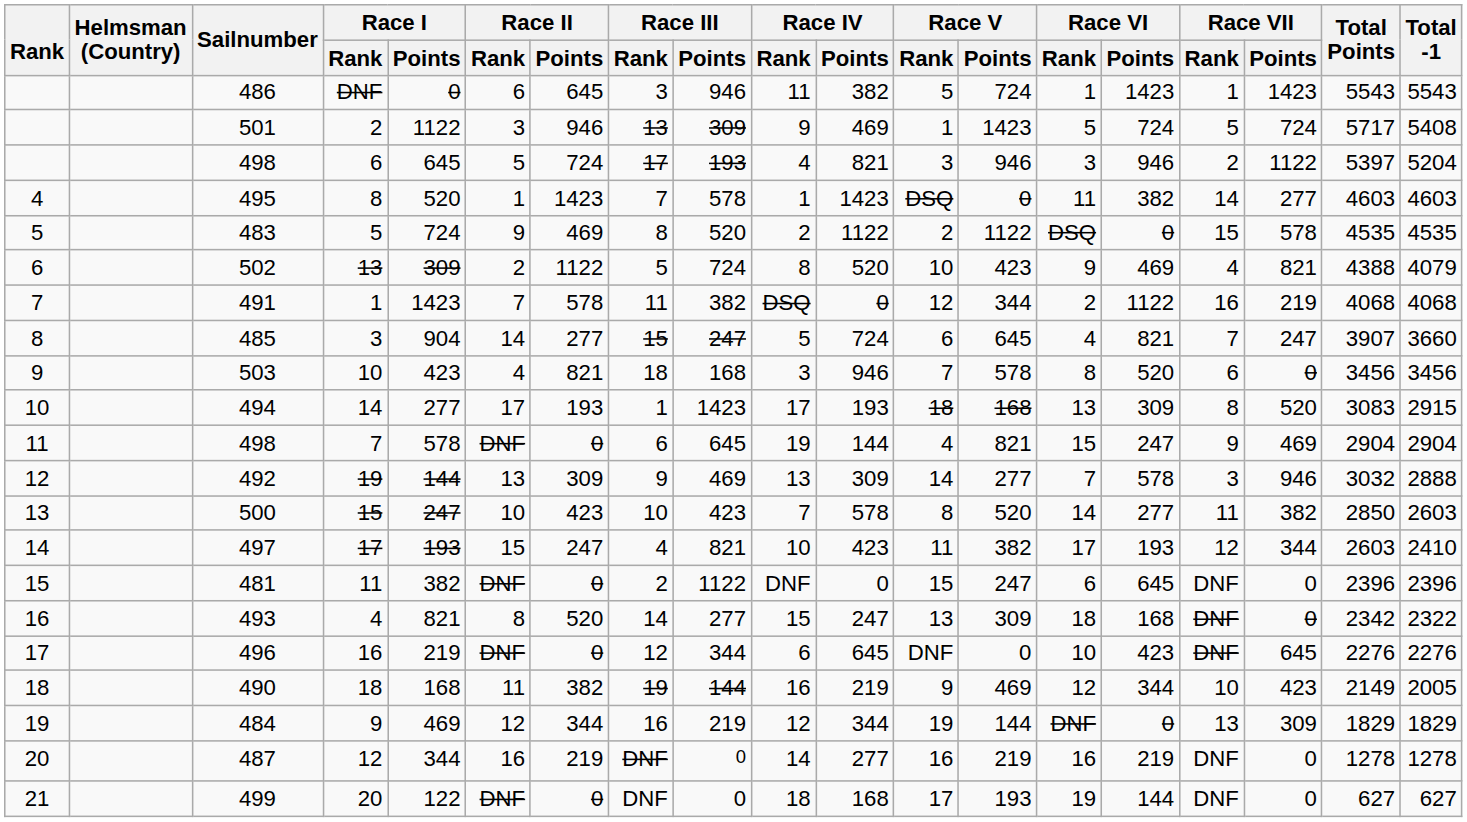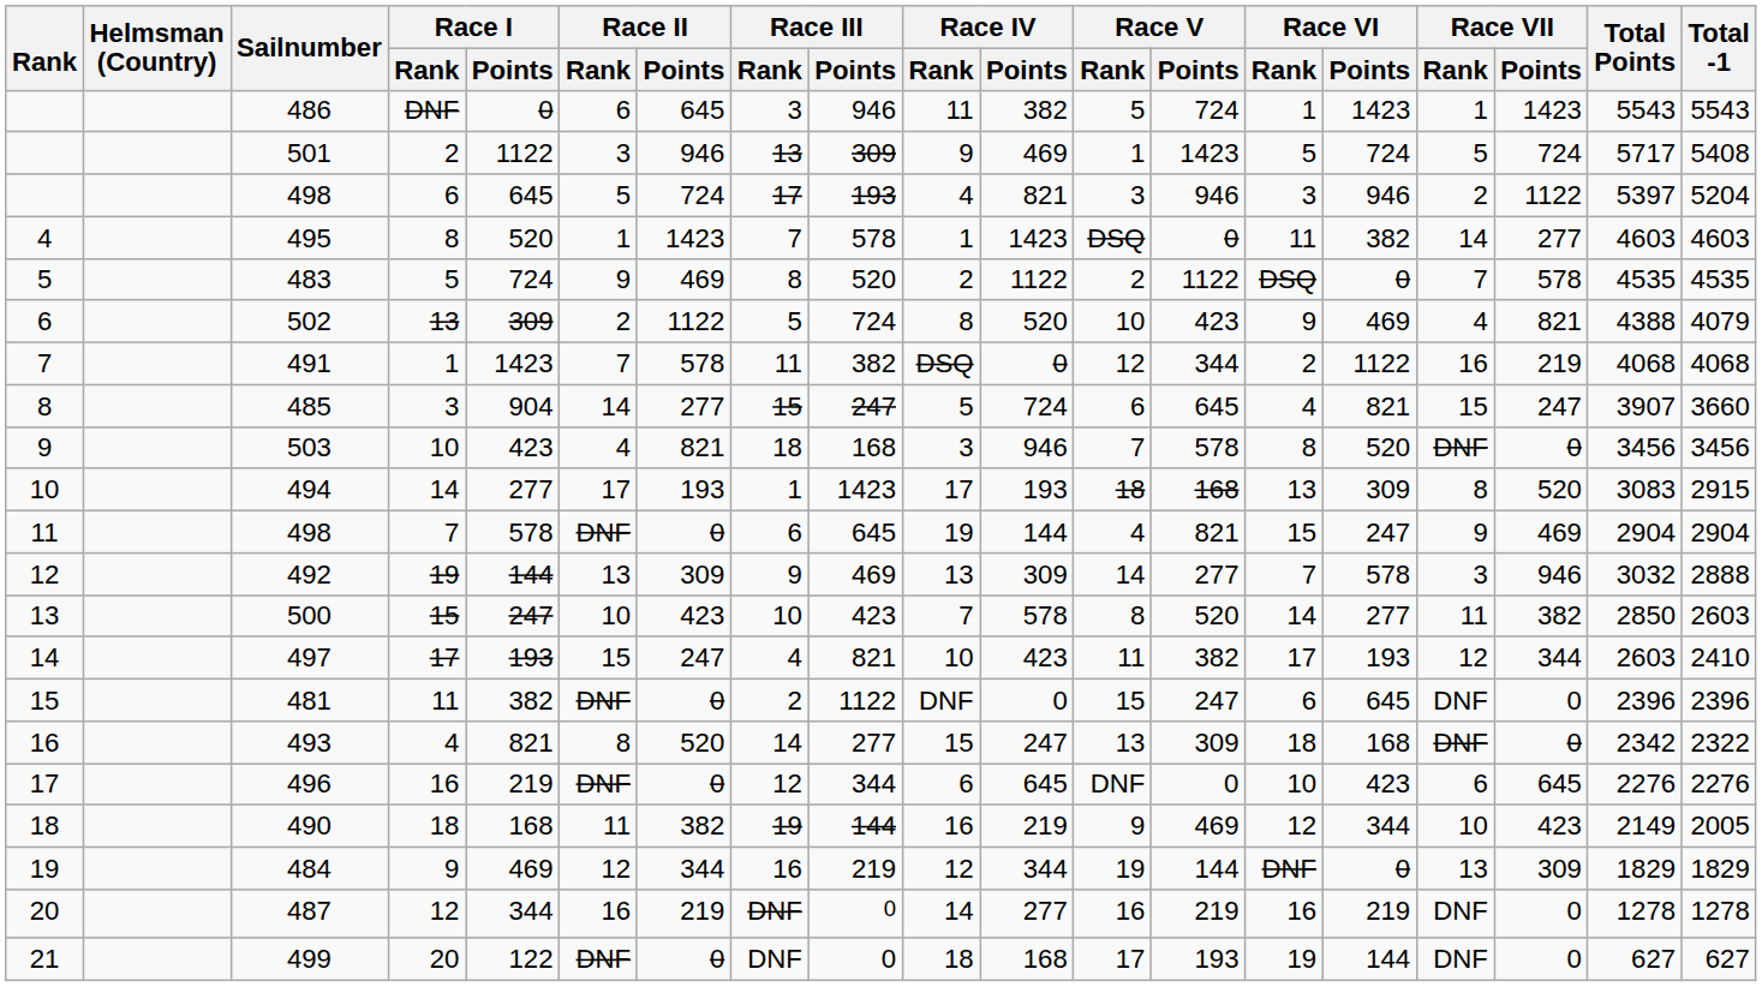row 7 | Race VII / Rank: 15 -> 7
row 10 | Race VII / Rank: 7 -> 15
row 11 | Race VII / Rank: 6 -> DNF
row 19 | Race VII / Rank: DNF -> 6
